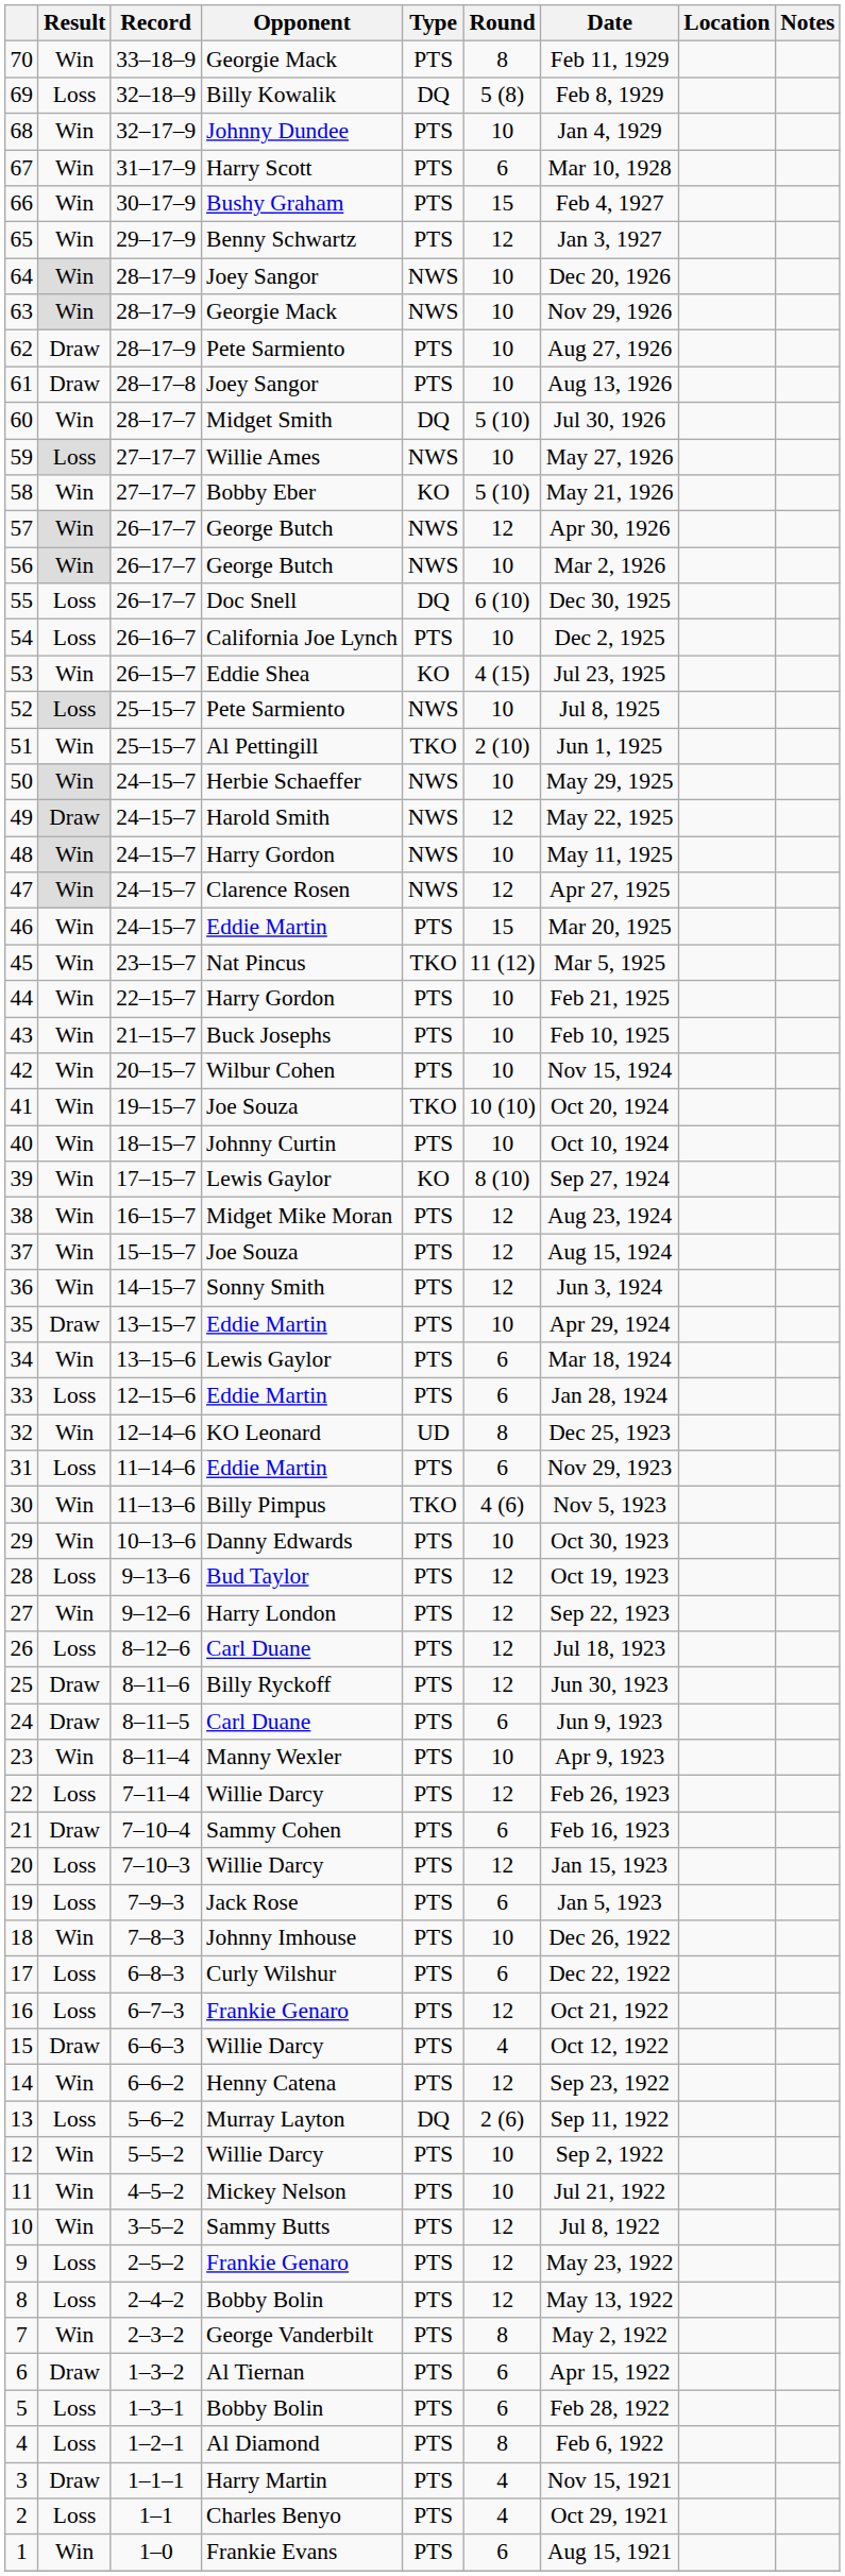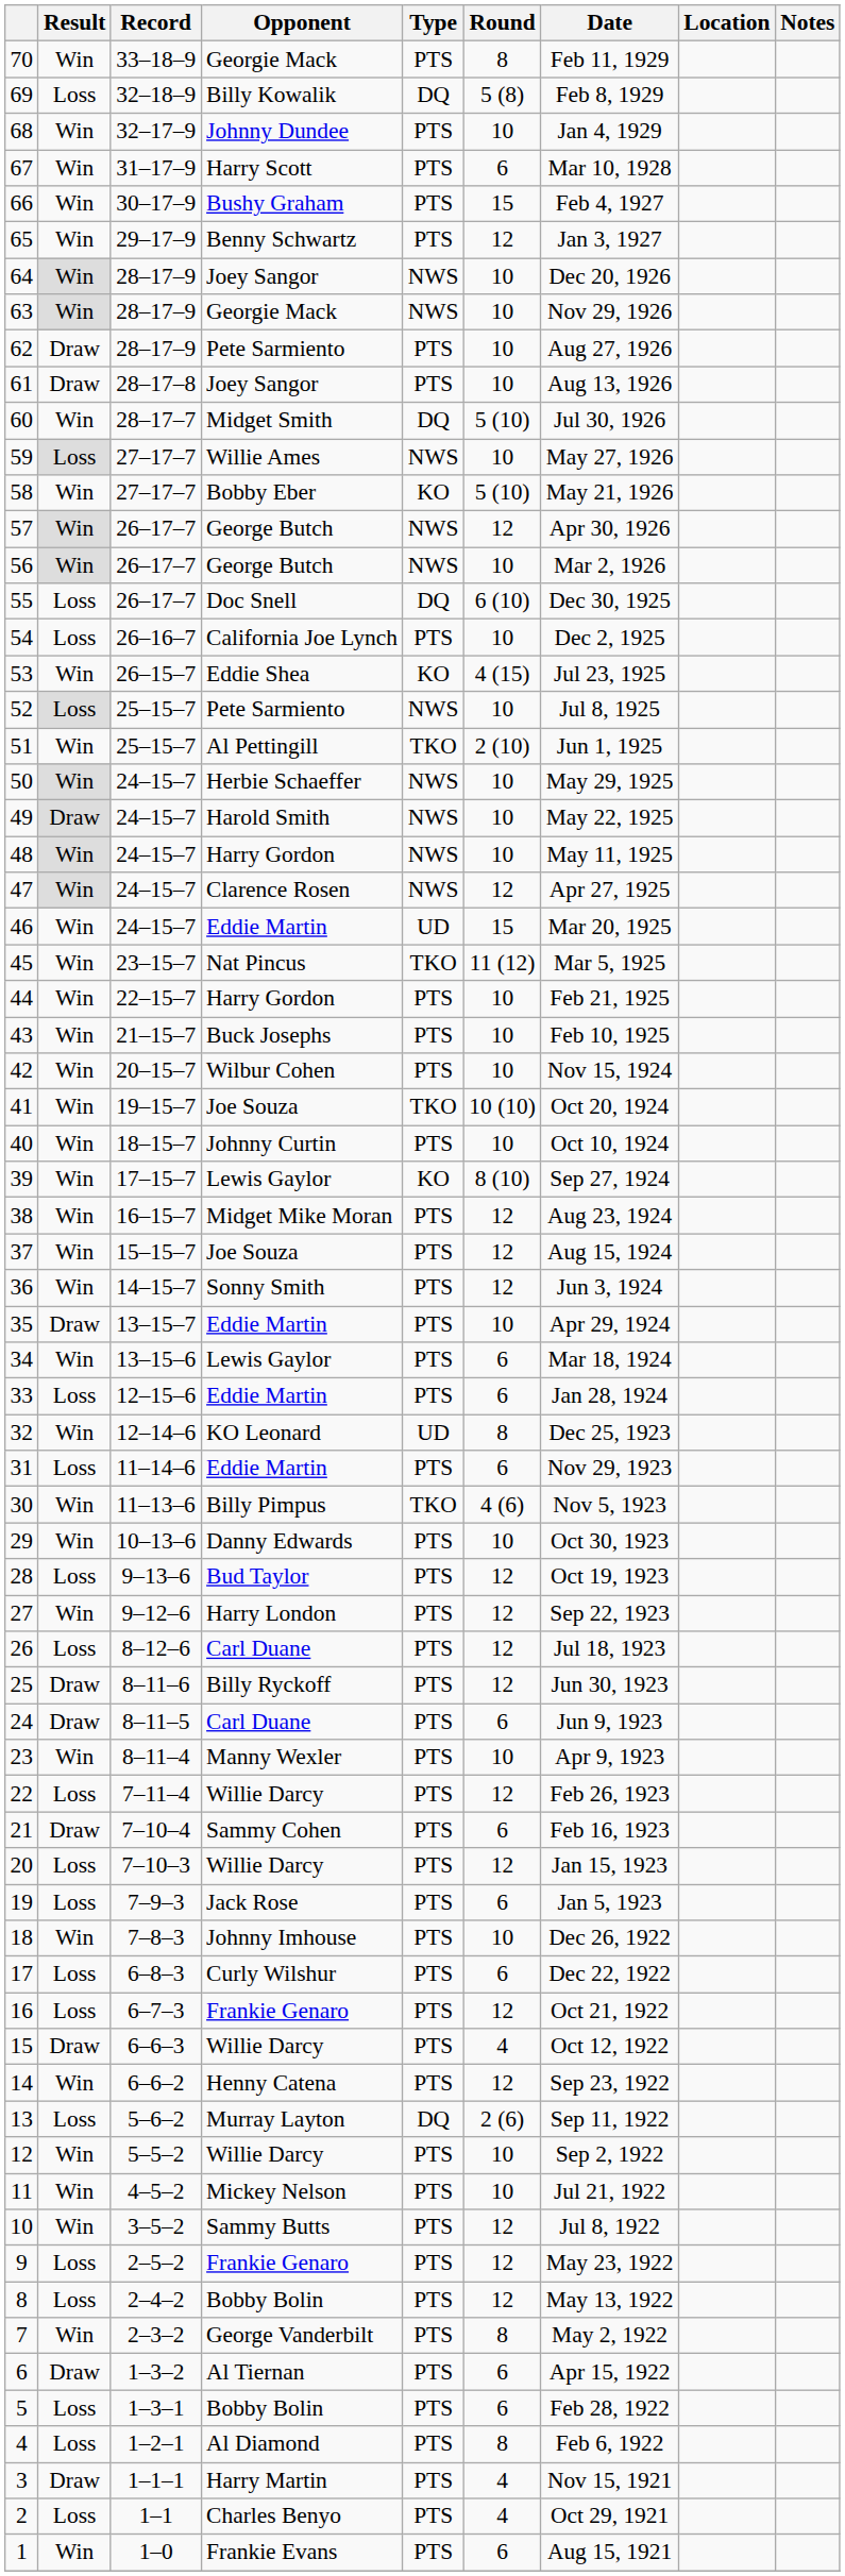49 | Round: 12 -> 10
46 | Type: PTS -> UD
